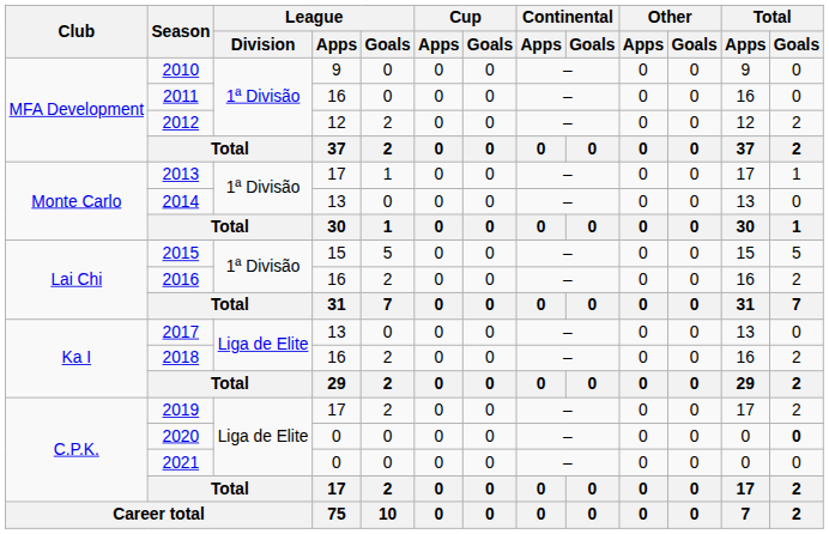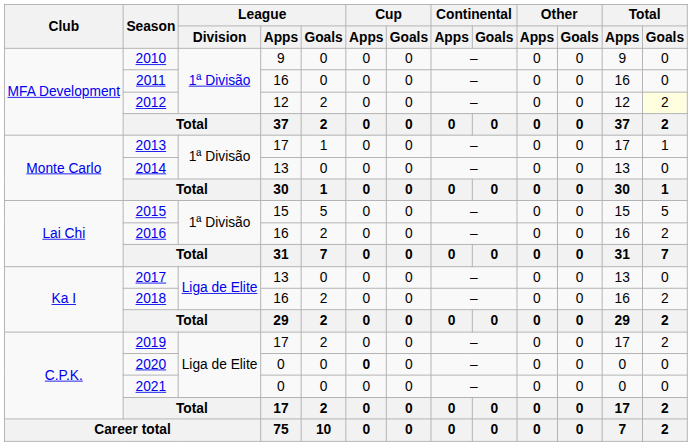2012 | Total / Goals: no background -> lightyellow background
2020 | Cup / Apps: normal -> bold
2020 | Total / Goals: bold -> normal
